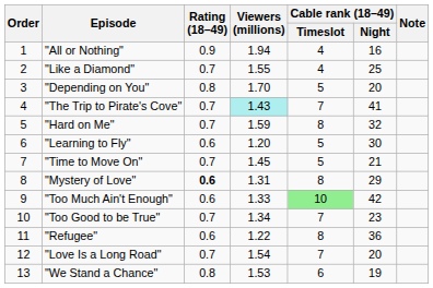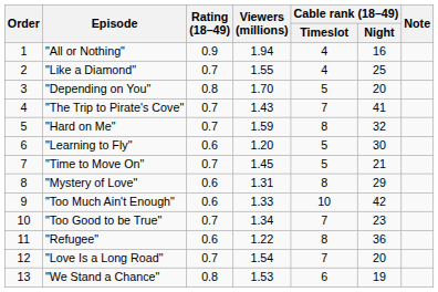"The Trip to Pirate's Cove" | Viewers (millions): paleturquoise background -> no background
"Mystery of Love" | Rating (18–49): bold -> normal
"Too Much Ain't Enough" | Cable rank (18–49) / Timeslot: lightgreen background -> no background
